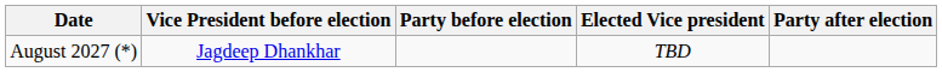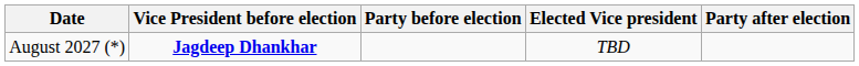August 2027 (*) | Vice President before election: normal -> bold
